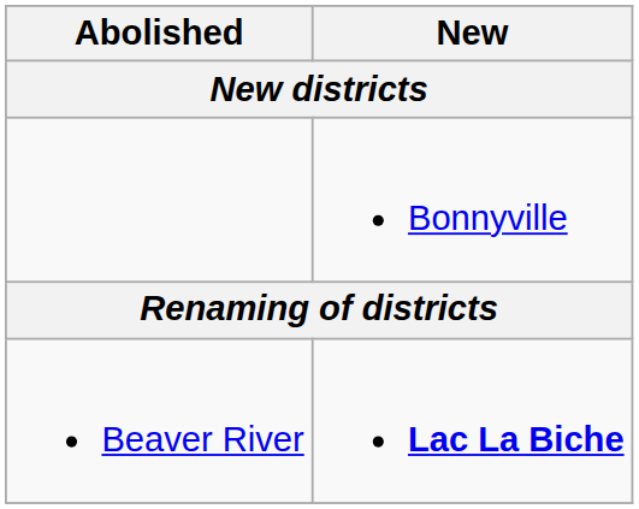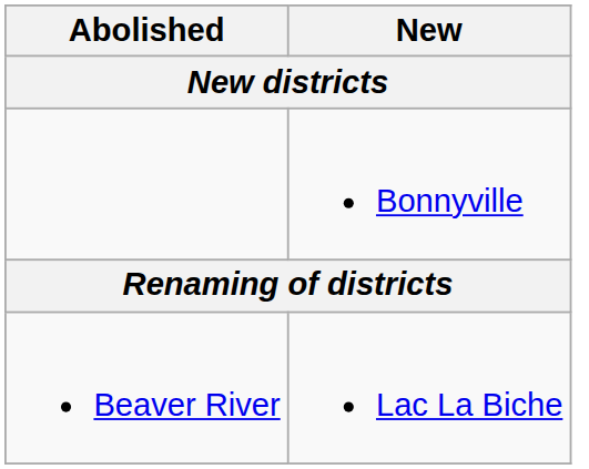Beaver River | New: bold -> normal
